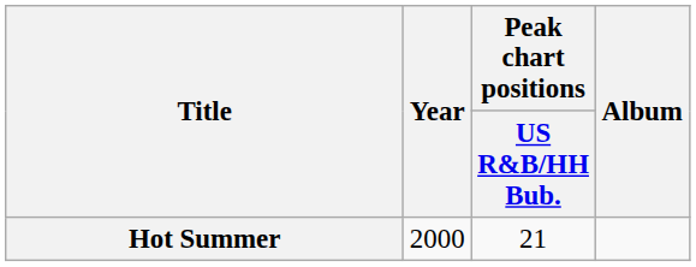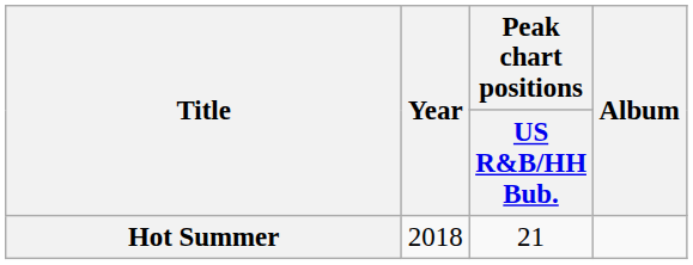Hot Summer | Year: 2000 -> 2018
